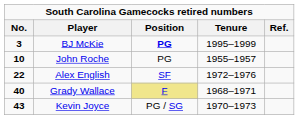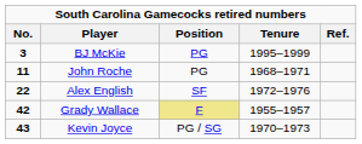BJ McKie | Position: bold -> normal
John Roche | No.: 10 -> 11
John Roche | Tenure: 1955–1957 -> 1968–1971
Grady Wallace | No.: 40 -> 42
Grady Wallace | Tenure: 1968–1971 -> 1955–1957
